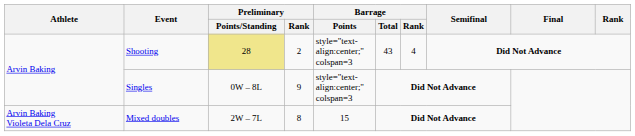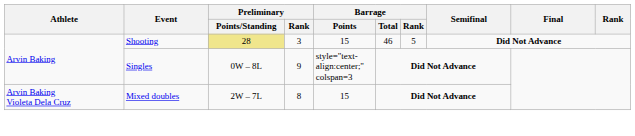Shooting | Preliminary / Rank: 2 -> 3
Shooting | Barrage / Points: style="text-align:center;" colspan=3 -> 15
Shooting | Barrage / Total: 43 -> 46
Shooting | Barrage / Rank: 4 -> 5
